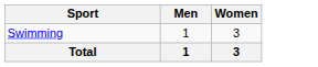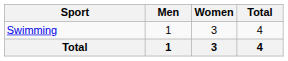+ column: Total | 4 | 4
